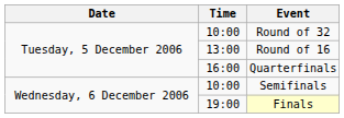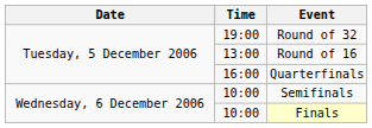Round of 32 | Time: 10:00 -> 19:00
Finals | Time: 19:00 -> 10:00
